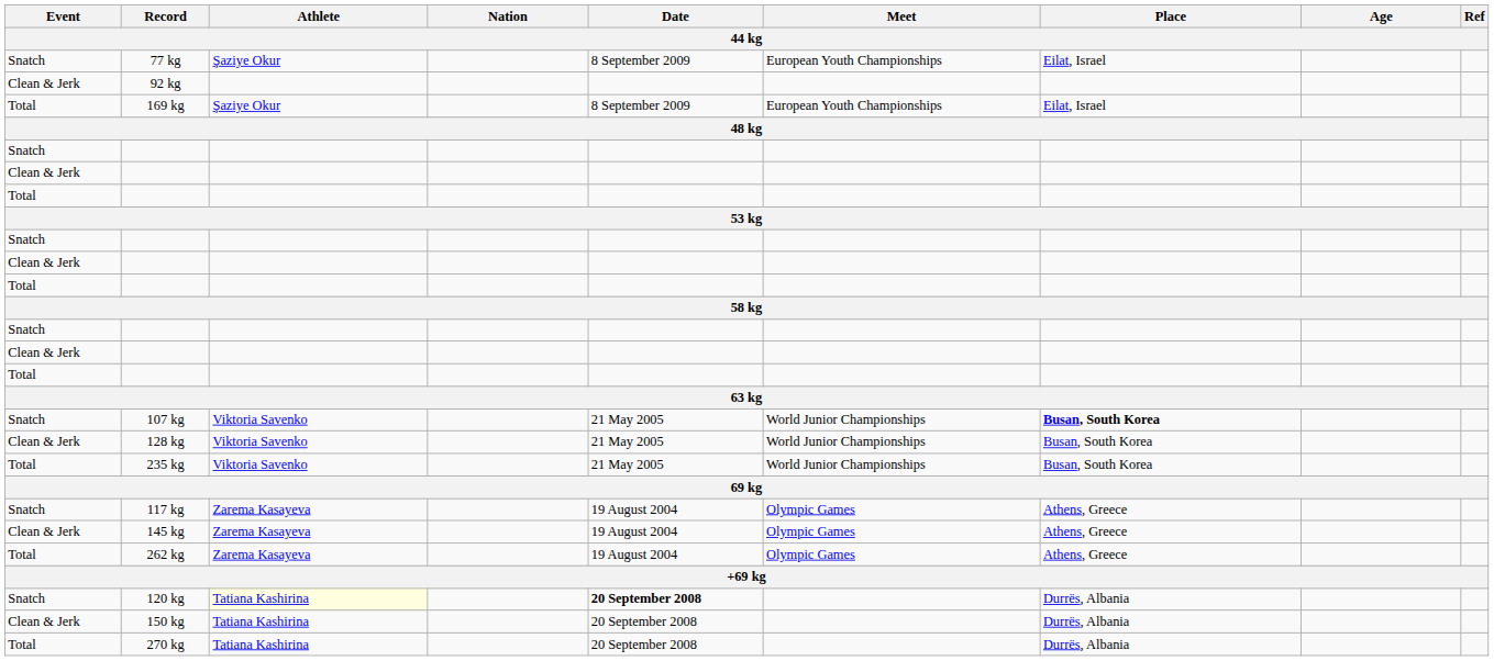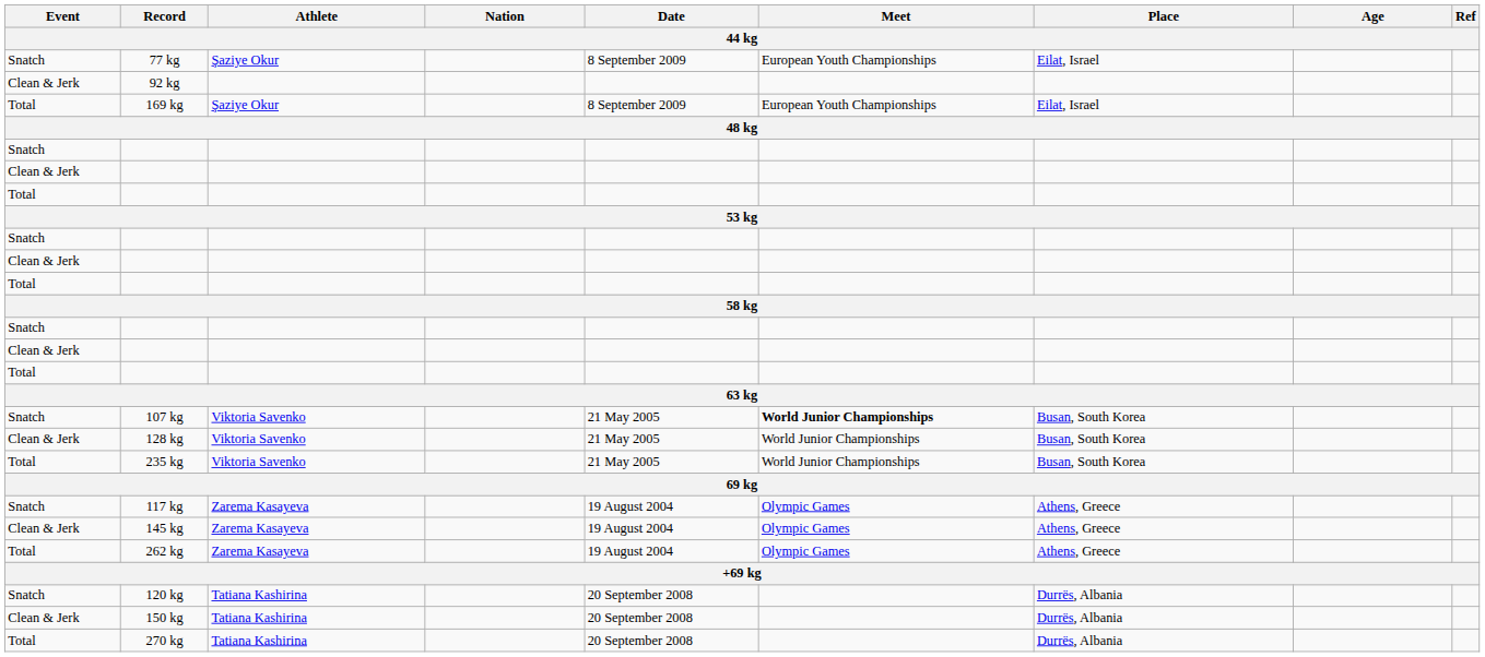107 kg | Meet: normal -> bold
107 kg | Place: bold -> normal
120 kg | Athlete: lightyellow background -> no background
120 kg | Date: bold -> normal
